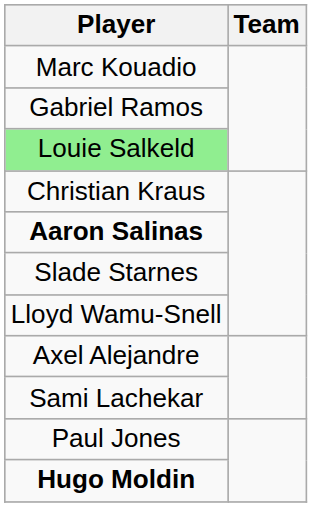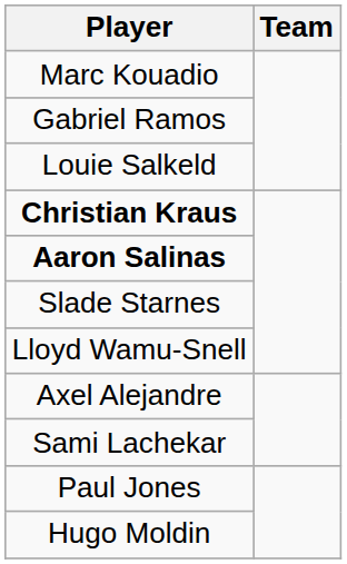Louie Salkeld | Player: lightgreen background -> no background
Christian Kraus | Player: normal -> bold
Hugo Moldin | Player: bold -> normal
